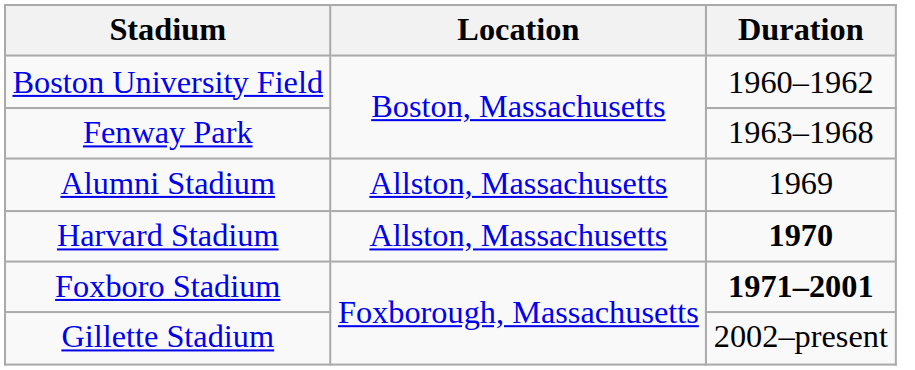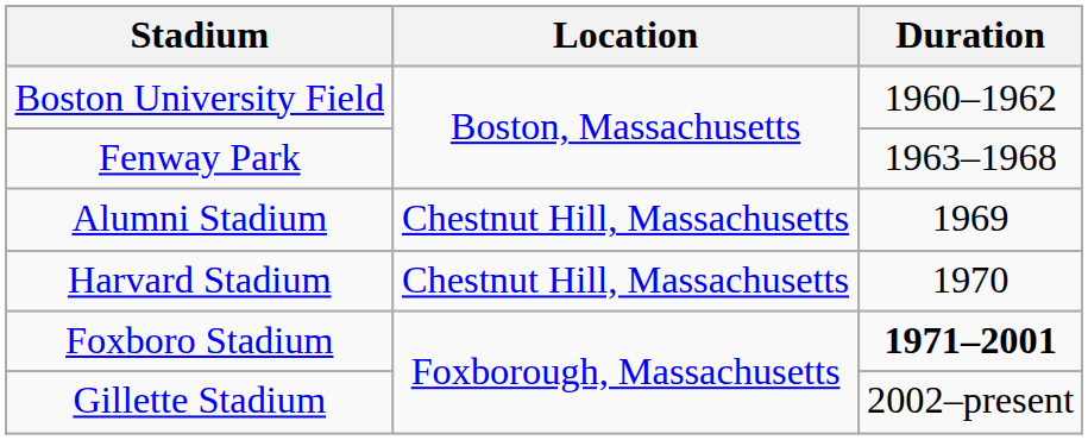Alumni Stadium | Location: Allston, Massachusetts -> Chestnut Hill, Massachusetts
Harvard Stadium | Location: Allston, Massachusetts -> Chestnut Hill, Massachusetts
Harvard Stadium | Duration: bold -> normal
